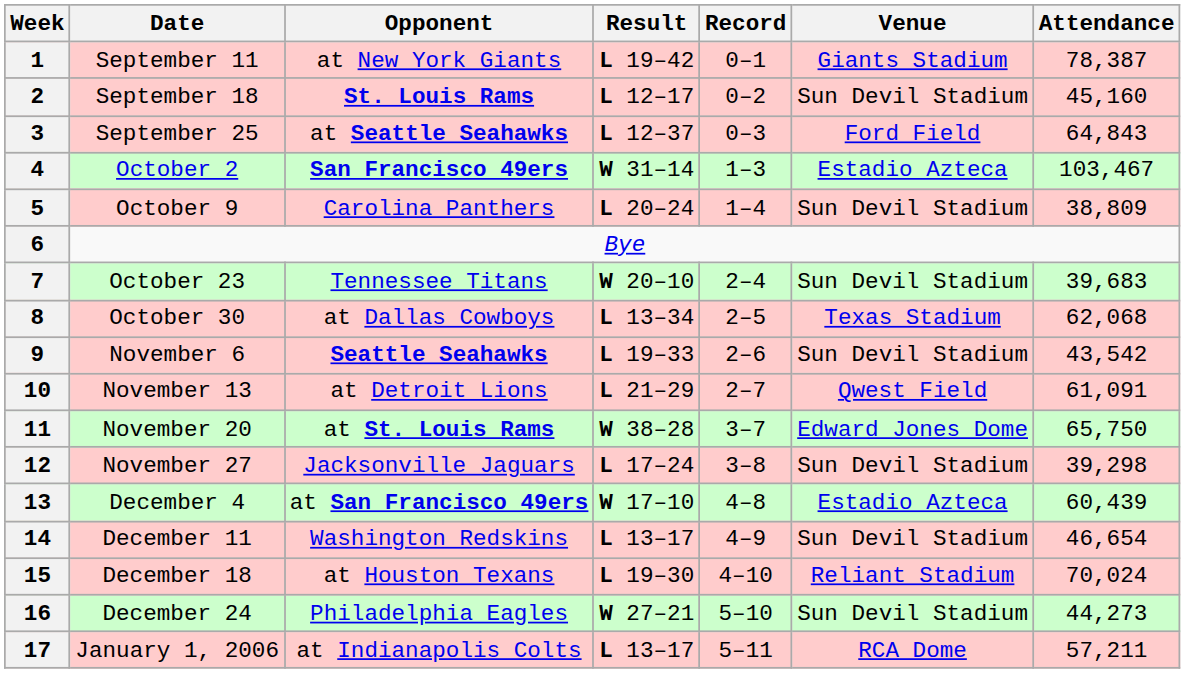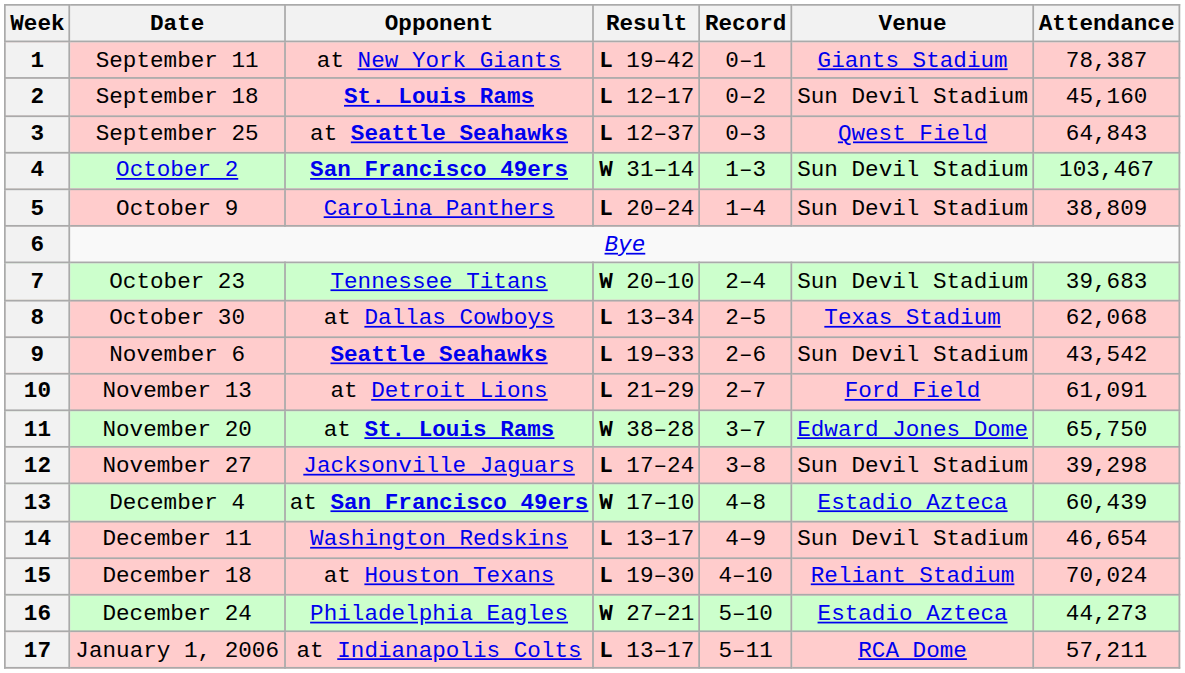3 | Venue: Ford Field -> Qwest Field
4 | Venue: Estadio Azteca -> Sun Devil Stadium
10 | Venue: Qwest Field -> Ford Field
16 | Venue: Sun Devil Stadium -> Estadio Azteca
